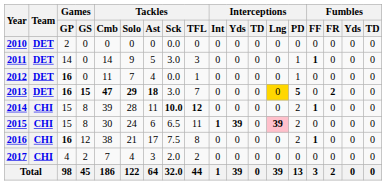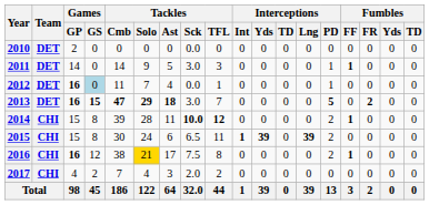2012 | Games / GS: no background -> lightblue background
2013 | Interceptions / Lng: gold background -> no background
2015 | Interceptions / Lng: pink background -> no background
2016 | Tackles / Solo: no background -> gold background
